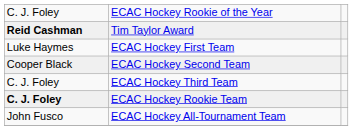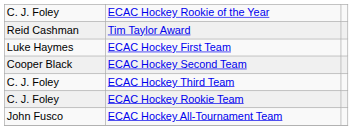Tim Taylor Award | column 1: bold -> normal
ECAC Hockey Rookie Team | column 1: bold -> normal
